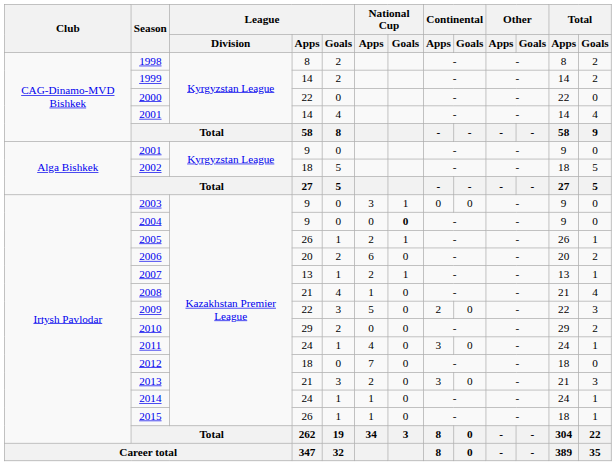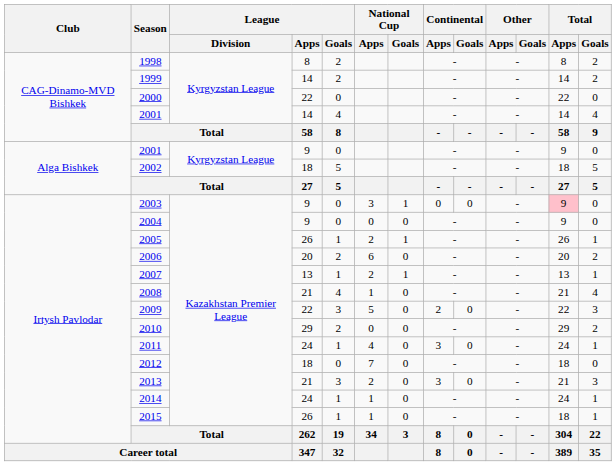2003 | Total / Apps: no background -> pink background
2004 | National Cup / Goals: bold -> normal
